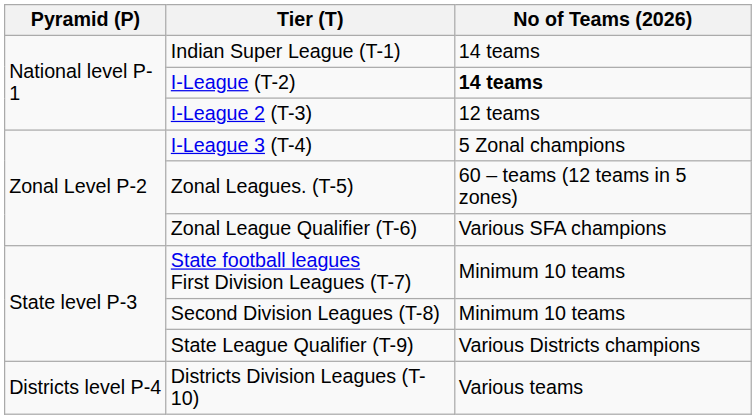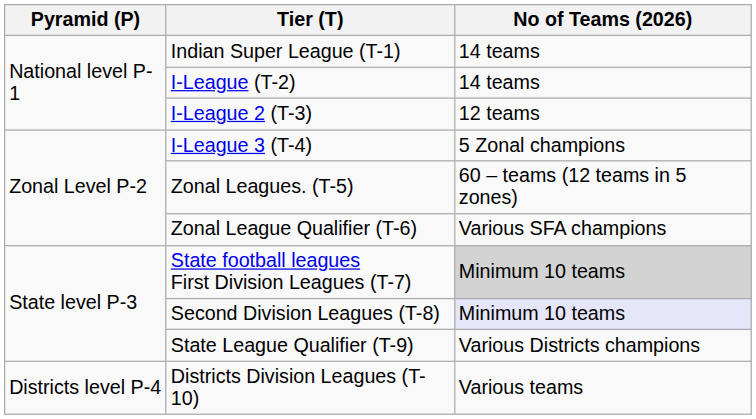I-League (T-2) | No of Teams (2026): bold -> normal
State football leagues First Division Leagues (T-7) | No of Teams (2026): no background -> lightgrey background
Second Division Leagues (T-8) | No of Teams (2026): no background -> lavender background
